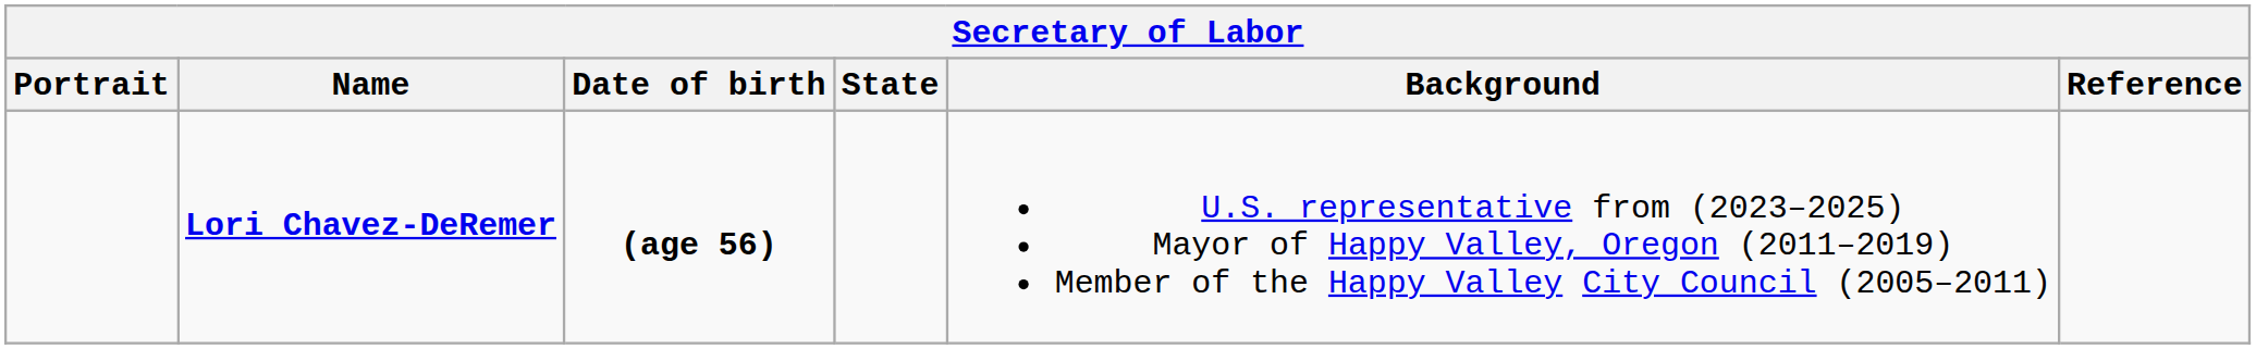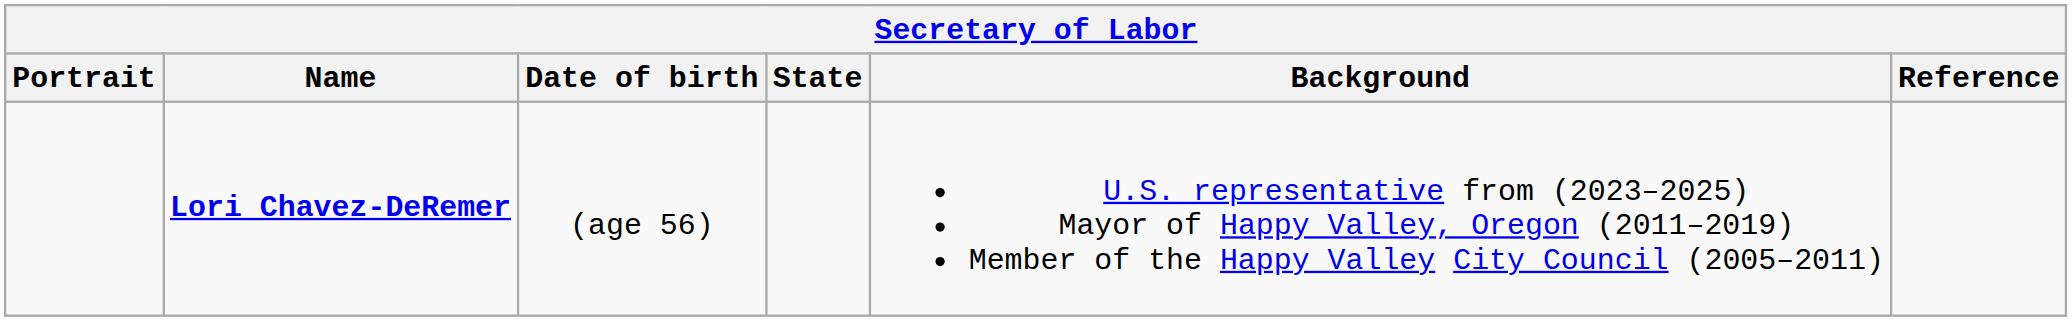Lori Chavez-DeRemer | Date of birth: bold -> normal
